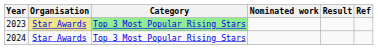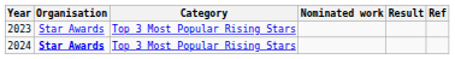2023 | Organisation: khaki background -> no background
2023 | Category: lightgreen background -> no background
2024 | Organisation: normal -> bold
